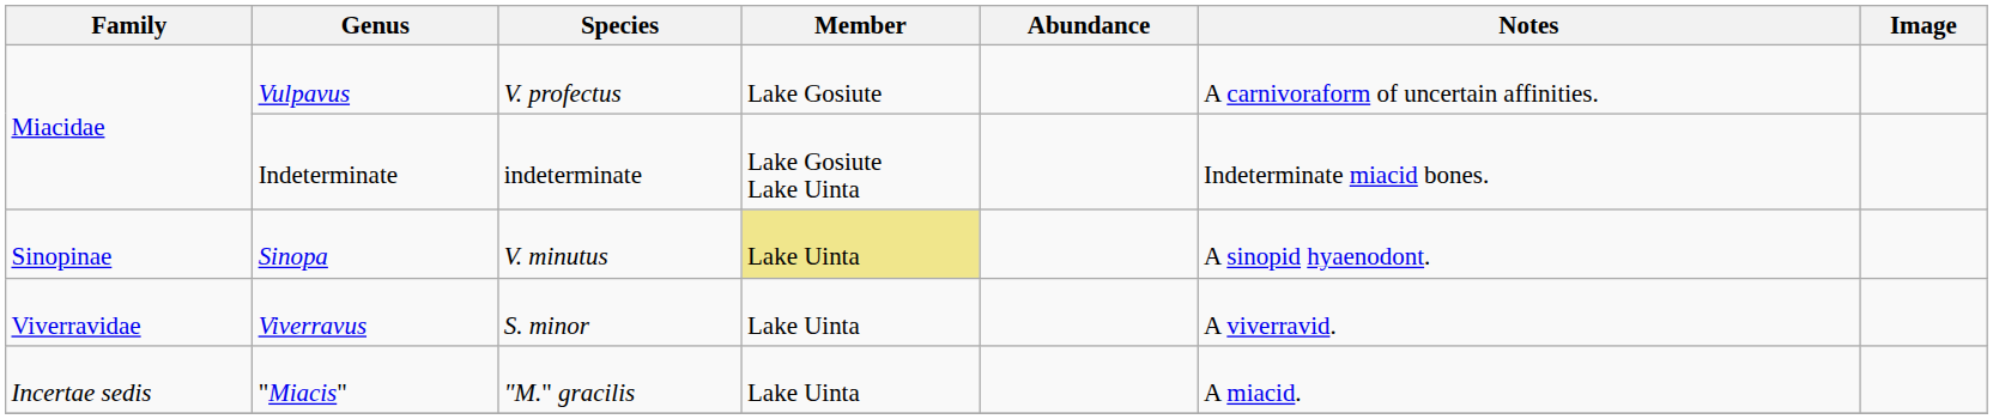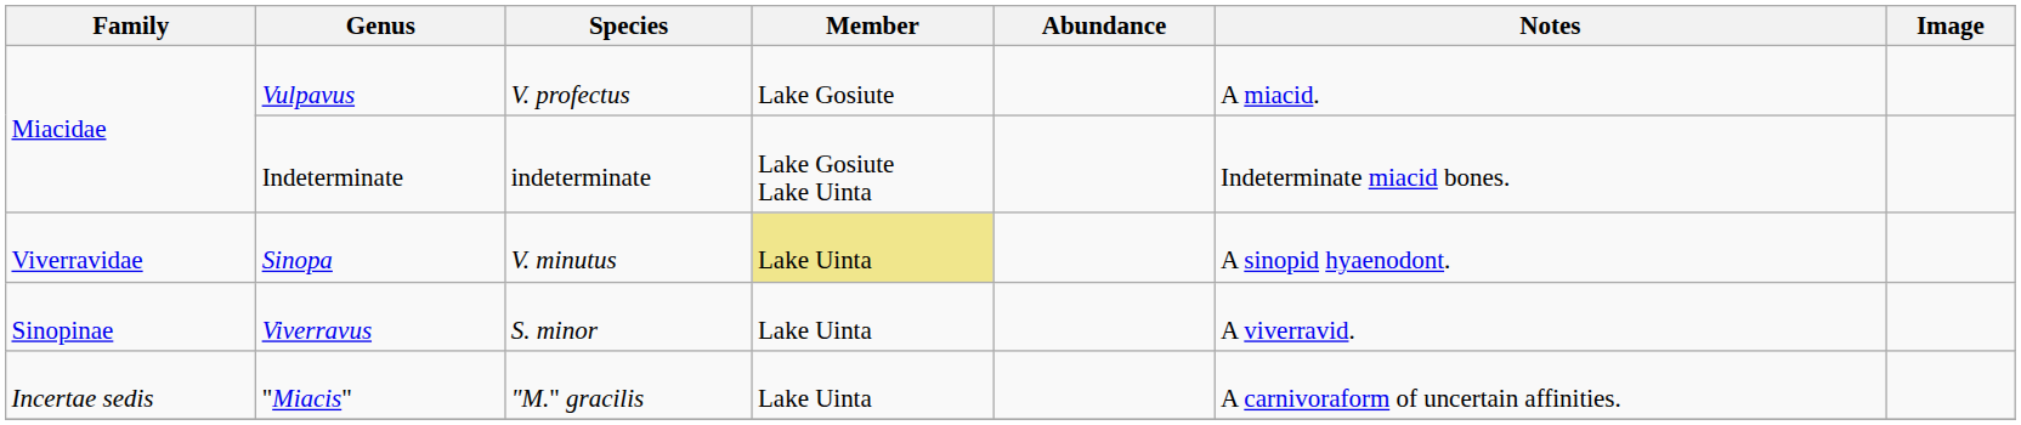Vulpavus | Notes: A carnivoraform of uncertain affinities. -> A miacid.
Sinopa | Family: Sinopinae -> Viverravidae
Viverravus | Family: Viverravidae -> Sinopinae
"Miacis" | Notes: A miacid. -> A carnivoraform of uncertain affinities.
